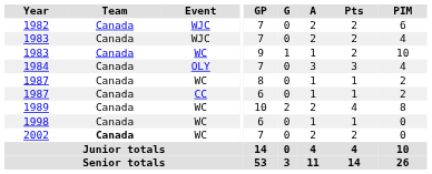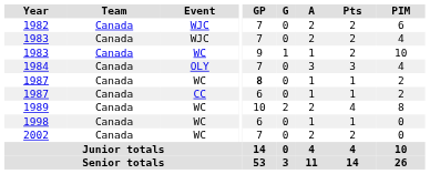1987 / WC | GP: normal -> bold
2002 | Team: bold -> normal
